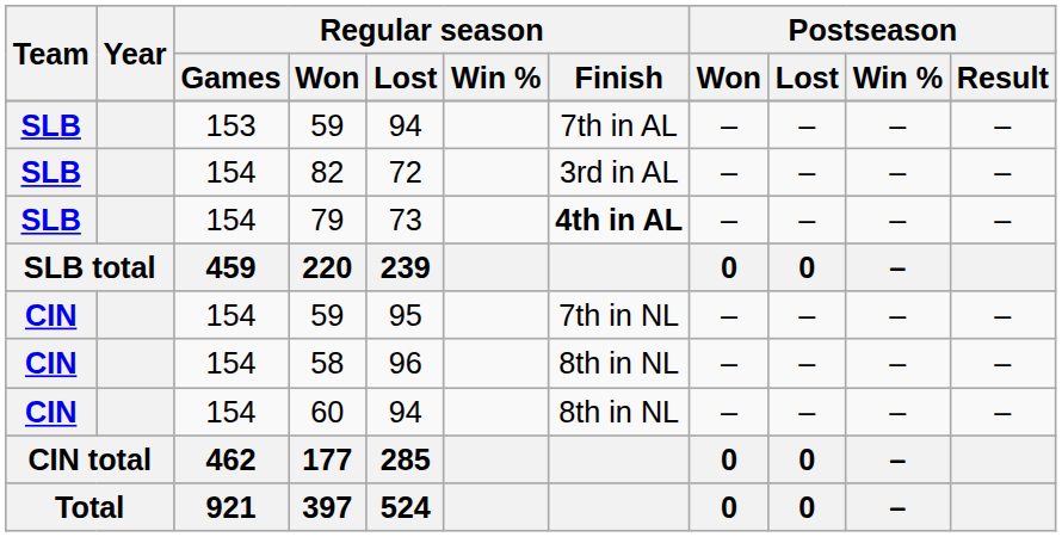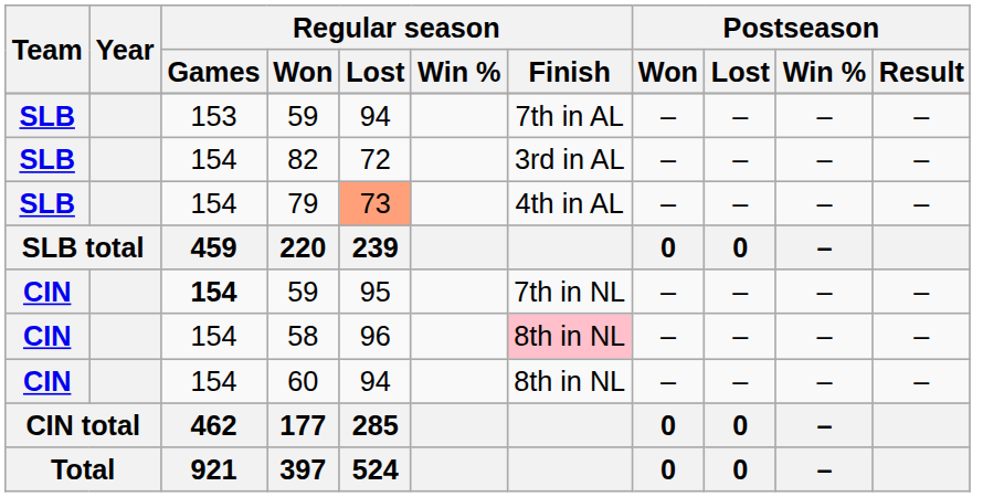79 | Regular season / Lost: no background -> lightsalmon background
79 | Regular season / Finish: bold -> normal
CIN / 59 | Regular season / Games: normal -> bold
58 | Regular season / Finish: no background -> pink background
